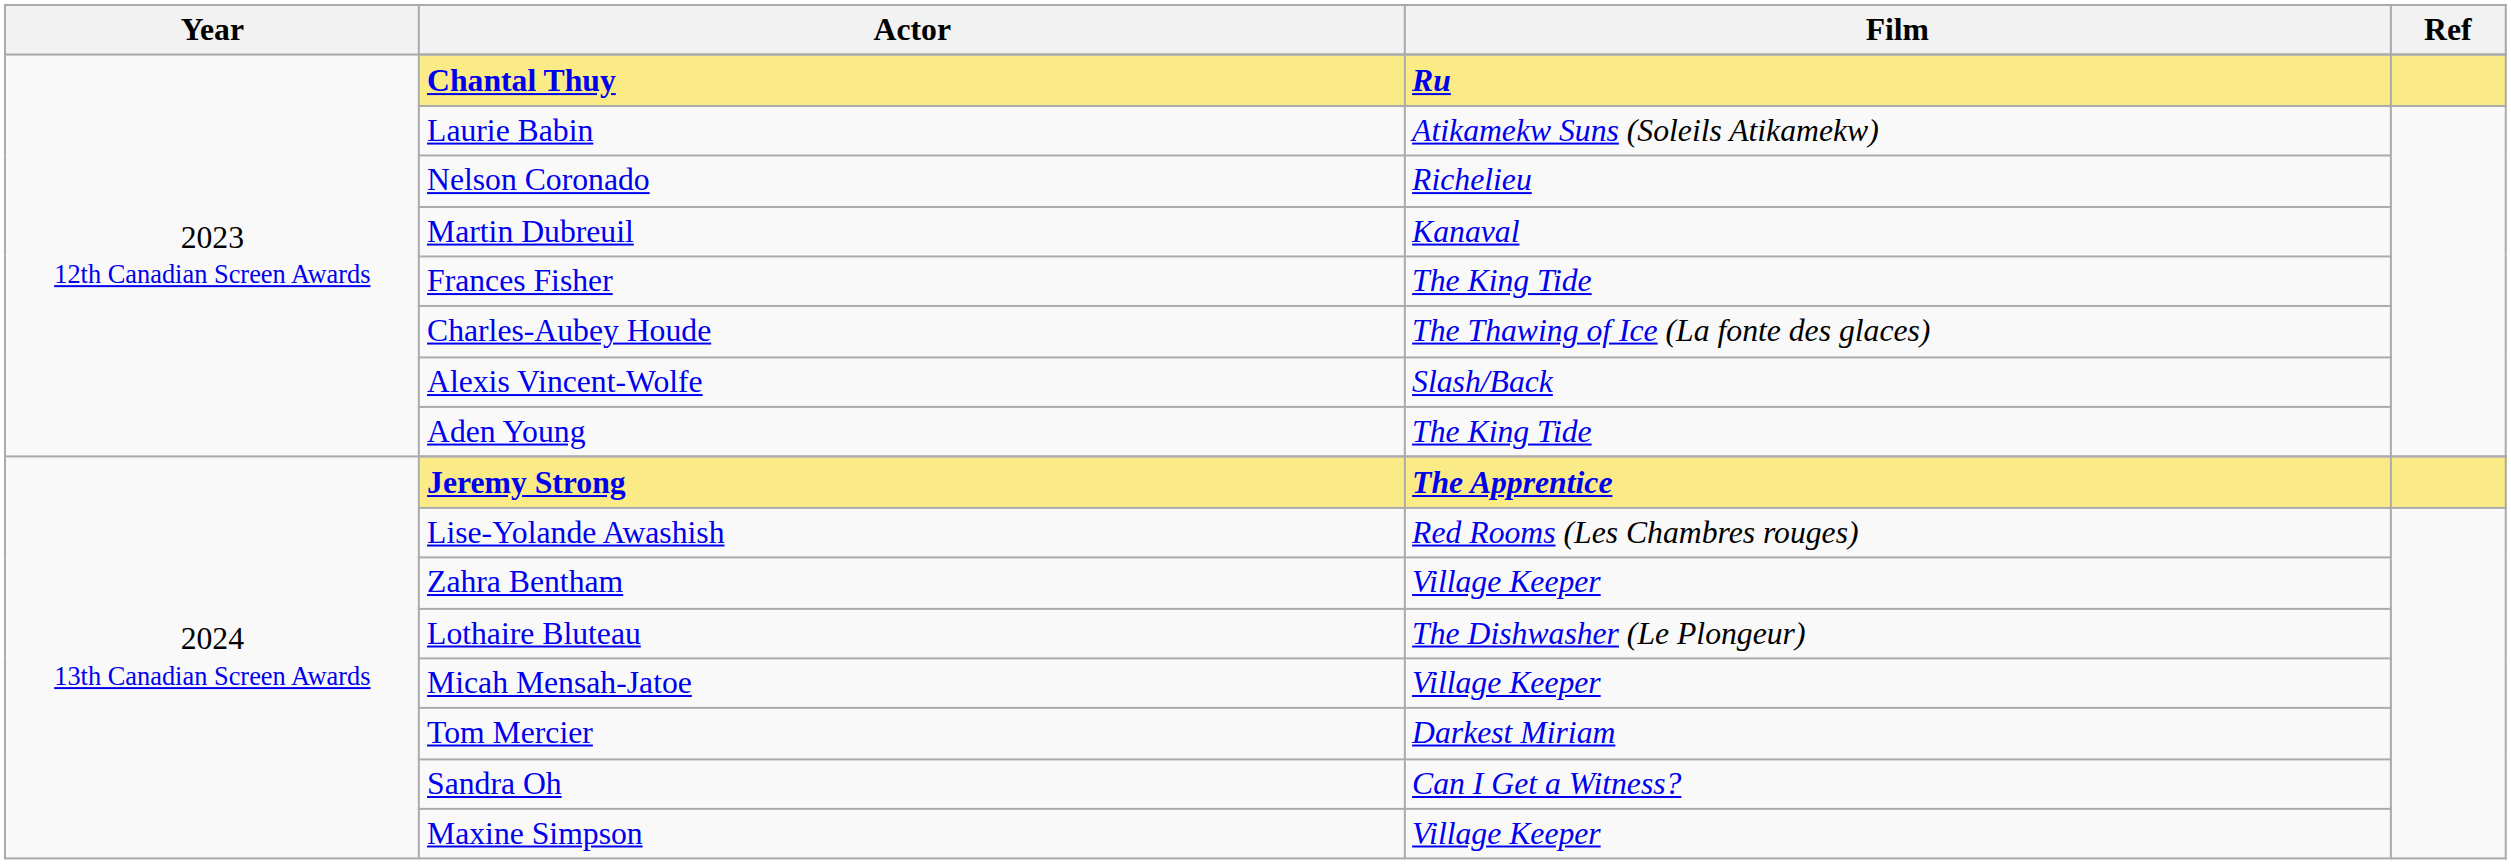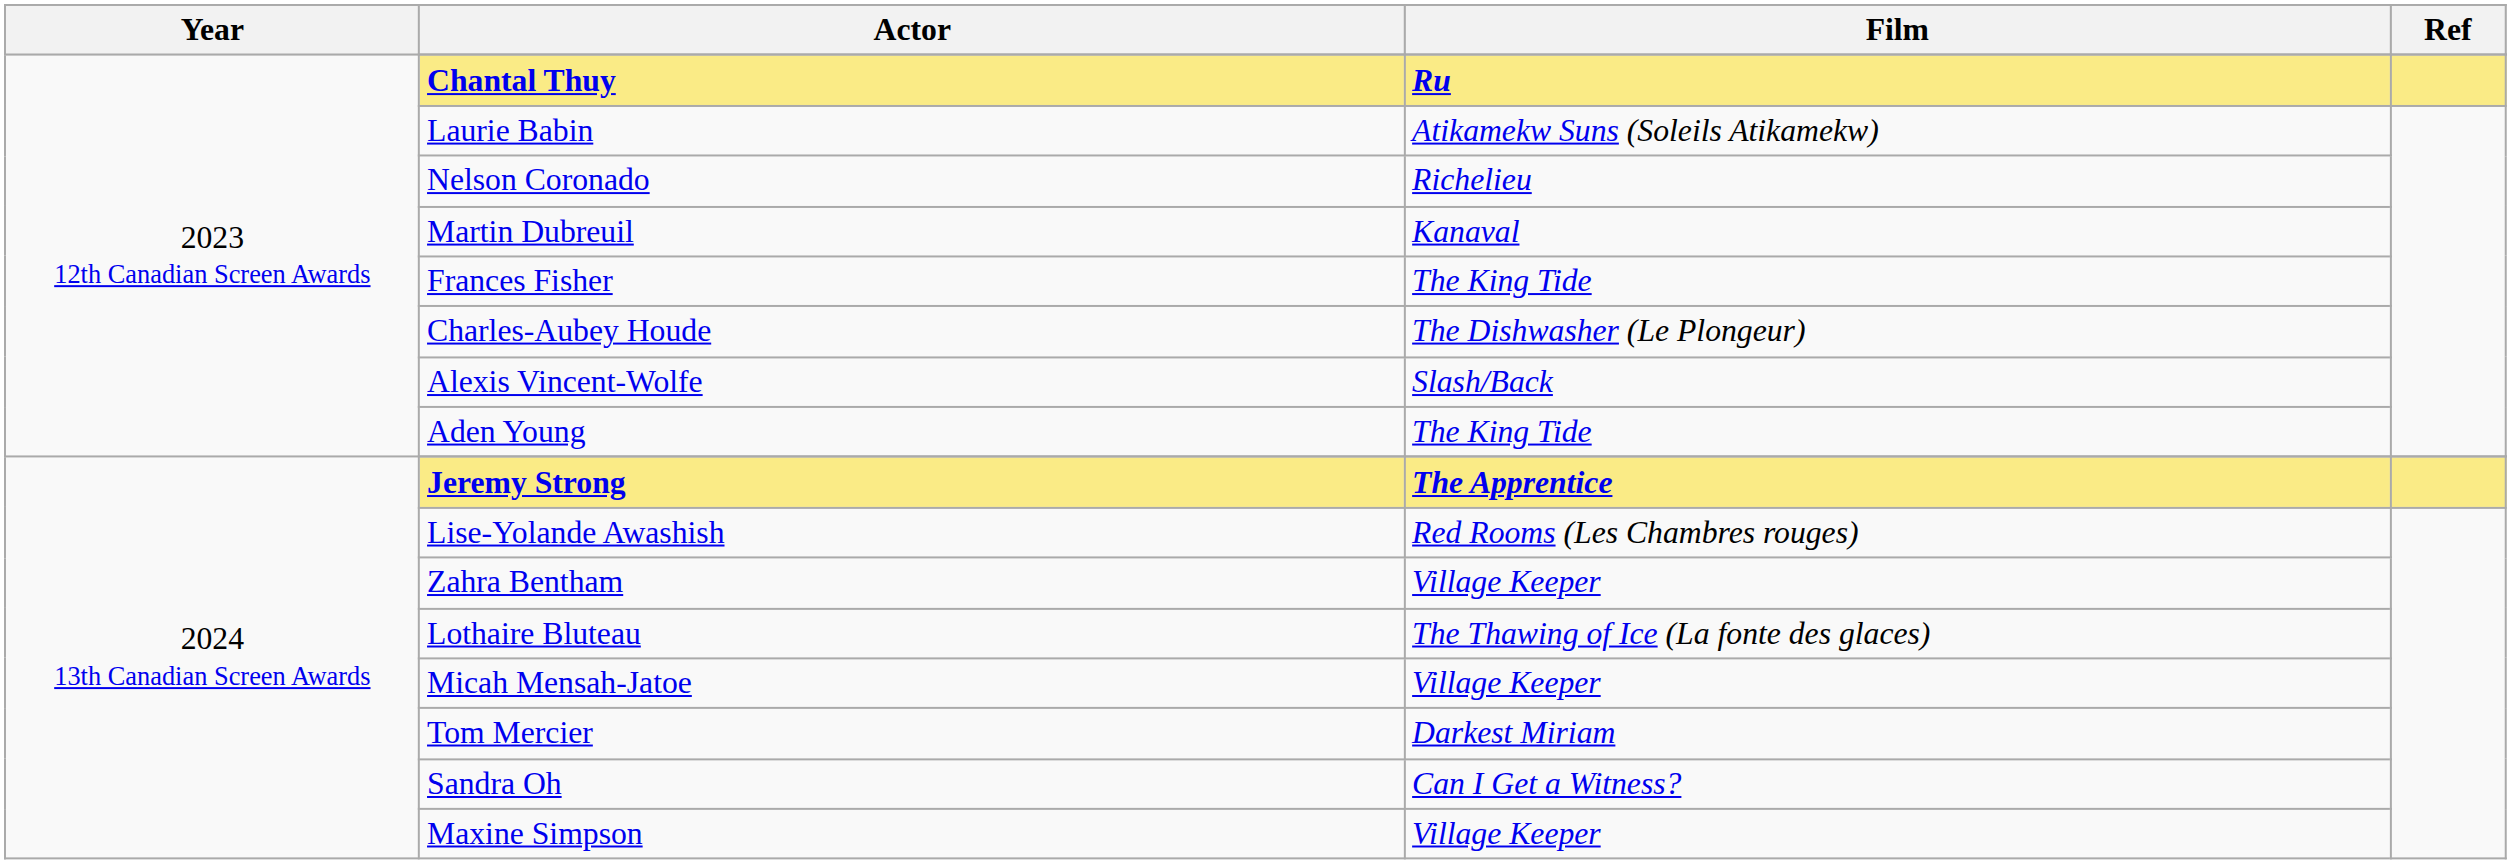Charles-Aubey Houde | Film: The Thawing of Ice (La fonte des glaces) -> The Dishwasher (Le Plongeur)
Lothaire Bluteau | Film: The Dishwasher (Le Plongeur) -> The Thawing of Ice (La fonte des glaces)
